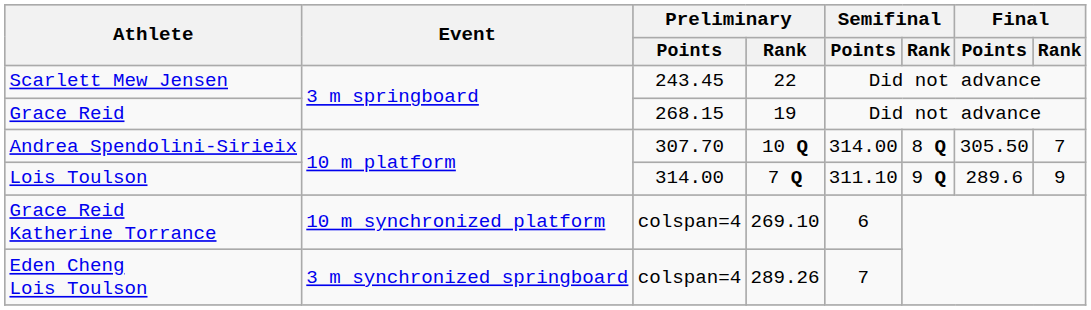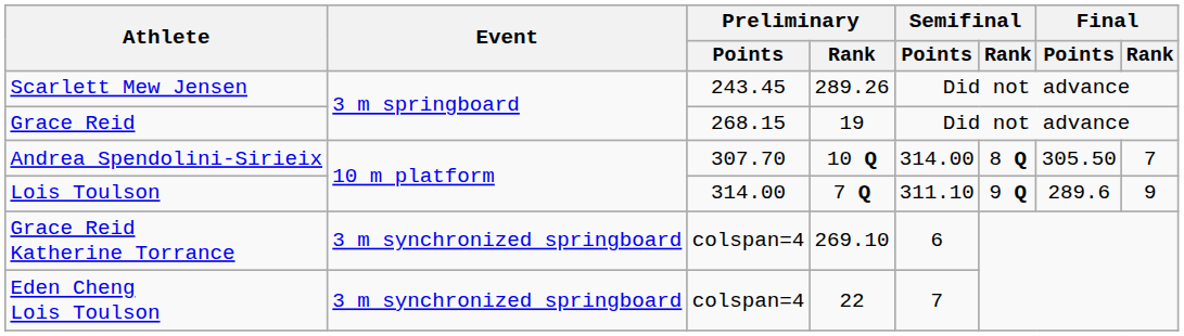Scarlett Mew Jensen | Preliminary / Rank: 22 -> 289.26
Grace Reid Katherine Torrance | Event: 10 m synchronized platform -> 3 m synchronized springboard
Eden Cheng Lois Toulson | Preliminary / Rank: 289.26 -> 22
